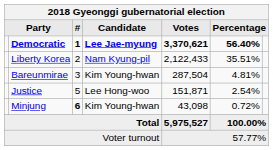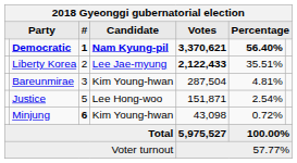Democratic | Candidate: Lee Jae-myung -> Nam Kyung-pil
Liberty Korea | Candidate: Nam Kyung-pil -> Lee Jae-myung
Liberty Korea | Votes: normal -> bold
